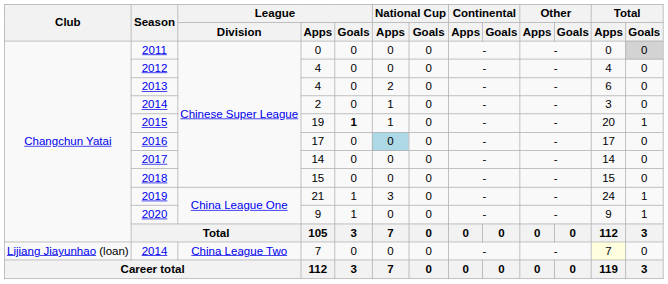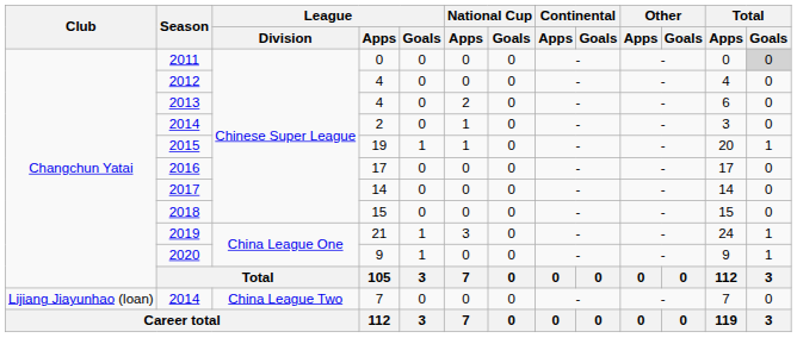2015 | League / Goals: bold -> normal
2016 | National Cup / Apps: lightblue background -> no background
2014 / 7 | Total / Apps: lightyellow background -> no background
